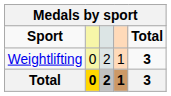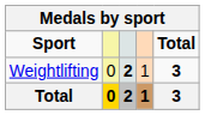Weightlifting | column 3: normal -> bold
